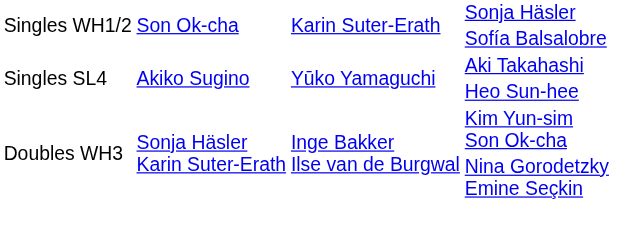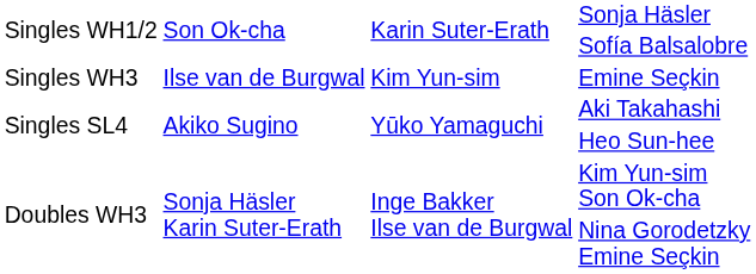+ row: Singles WH3 | Ilse van de Burgwal | Kim Yun-sim | Emine Seçkin
